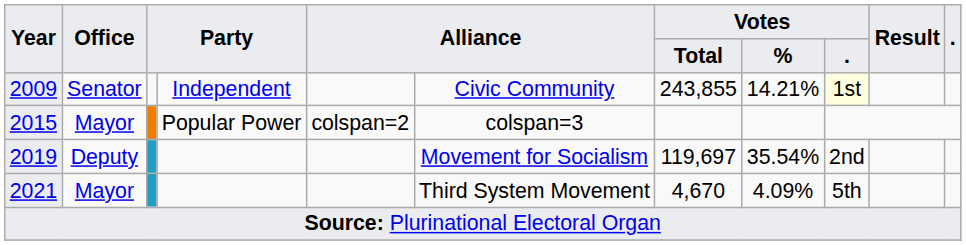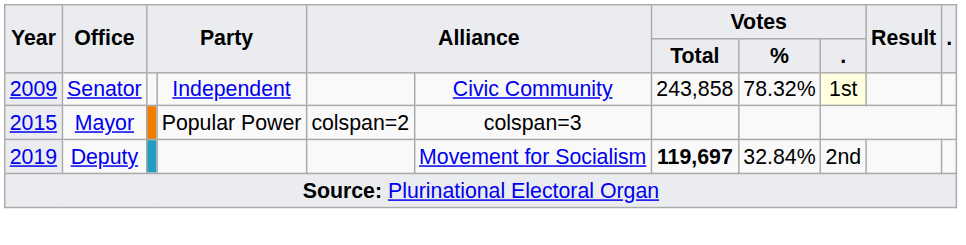2009 | Votes / Total: 243,855 -> 243,858
2009 | Votes / %: 14.21% -> 78.32%
2019 | Votes / Total: normal -> bold
2019 | Votes / %: 35.54% -> 32.84%
- row: 2021 | Mayor | Third System Movement | 4,670 | 4.09% | 5th
